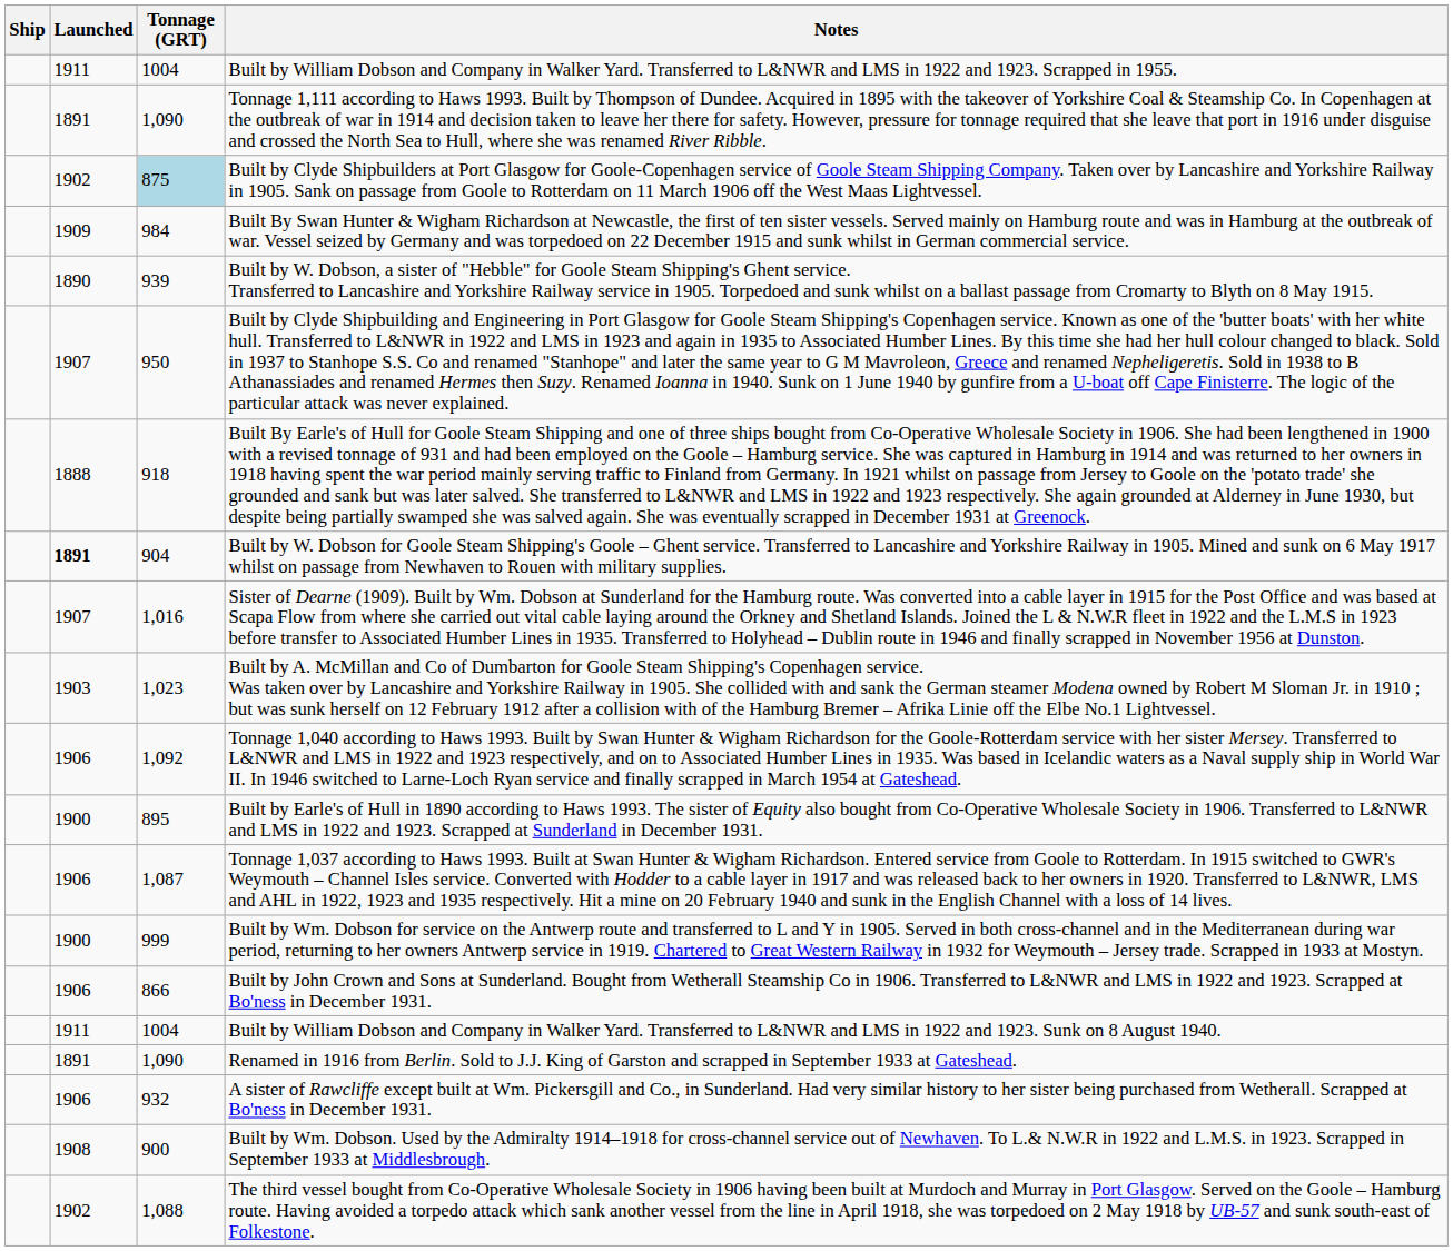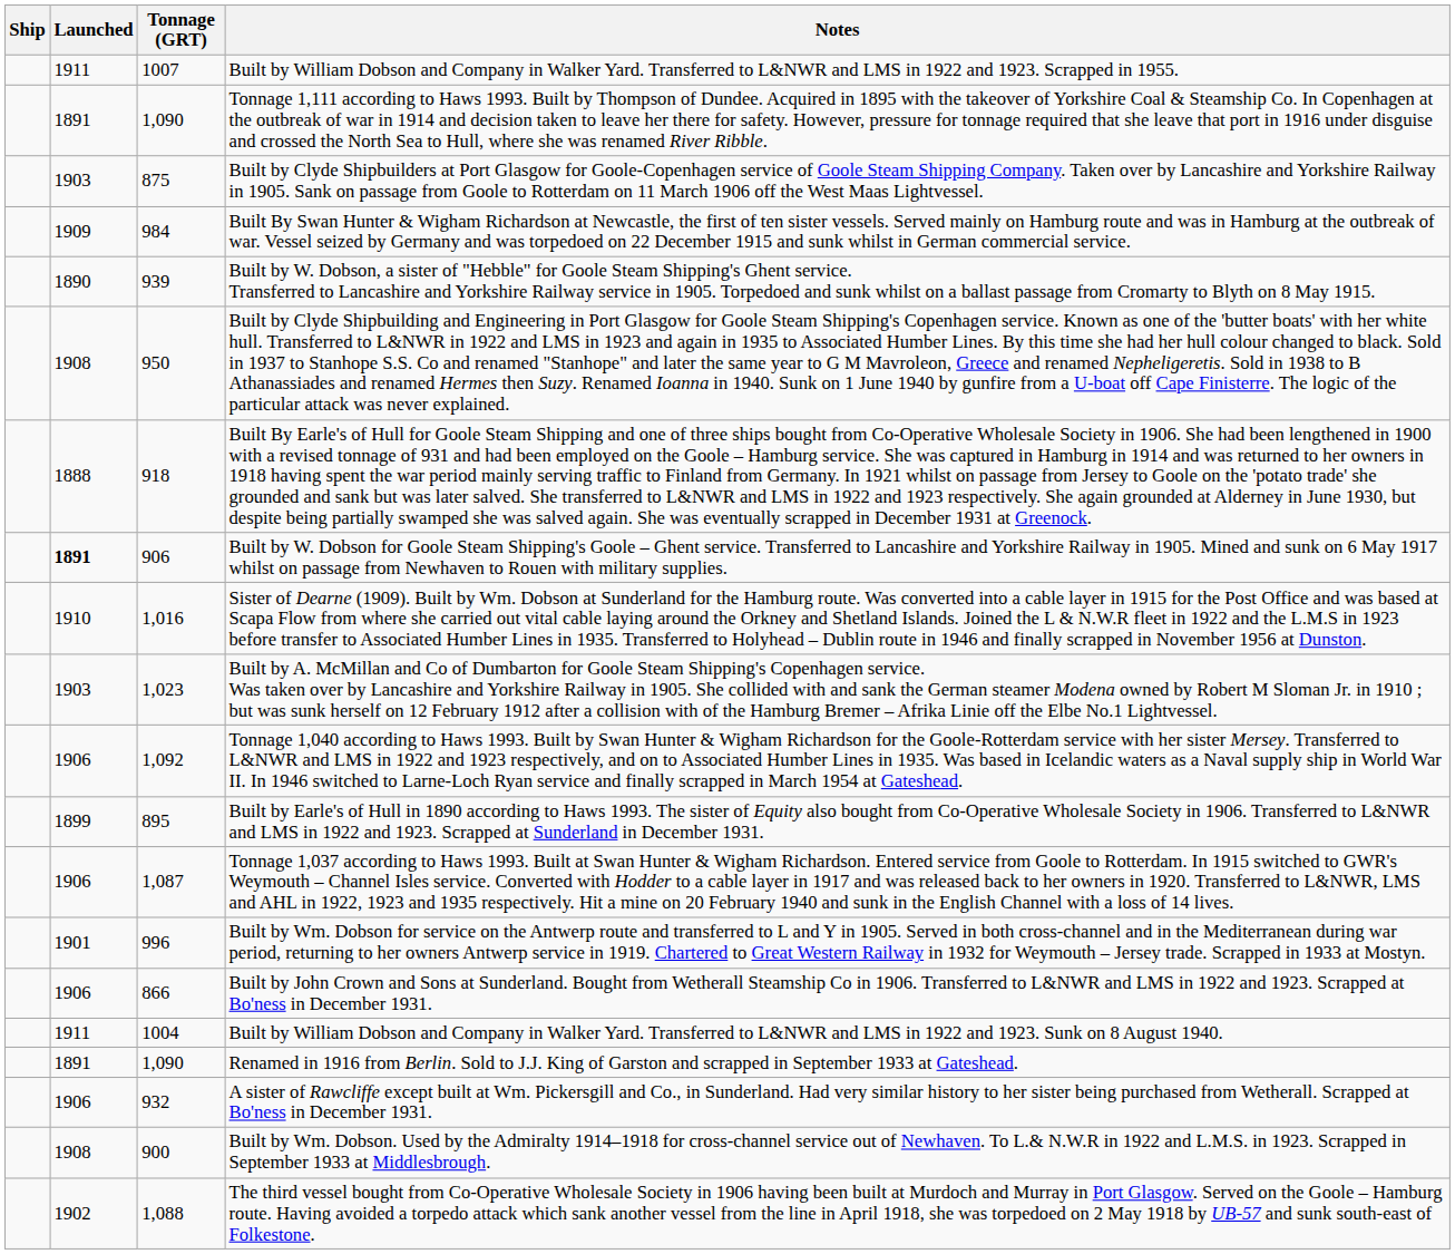row 2 | Tonnage (GRT): 1004 -> 1007
row 4 | Launched: 1902 -> 1903
row 4 | Tonnage (GRT): lightblue background -> no background
row 7 | Launched: 1907 -> 1908
row 9 | Tonnage (GRT): 904 -> 906
row 10 | Launched: 1907 -> 1910
row 13 | Launched: 1900 -> 1899
row 15 | Launched: 1900 -> 1901
row 15 | Tonnage (GRT): 999 -> 996
